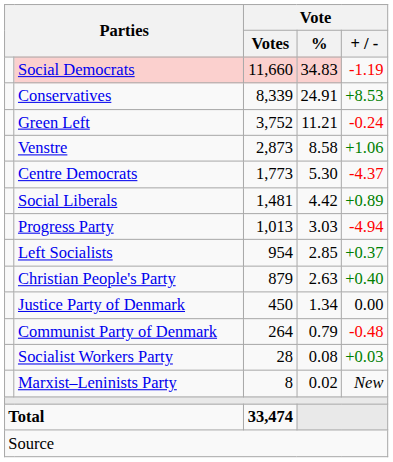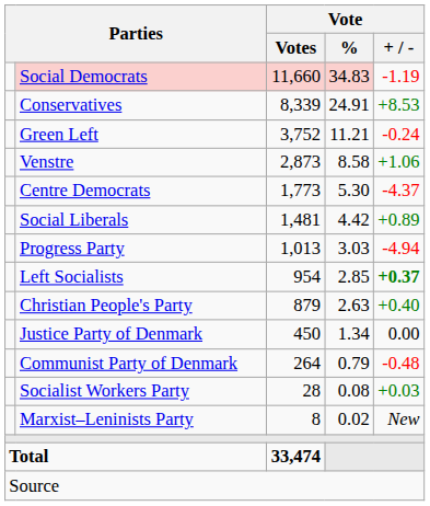Left Socialists | Vote / + / -: normal -> bold
